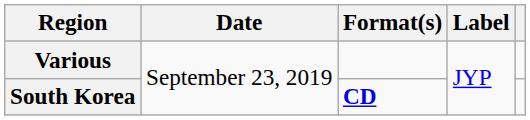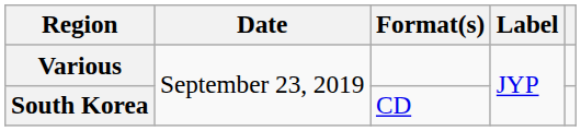South Korea | Format(s): bold -> normal
